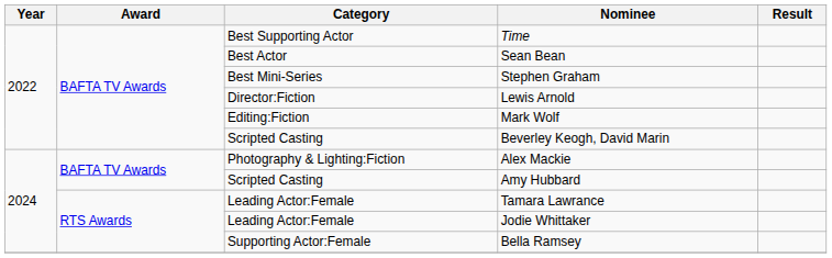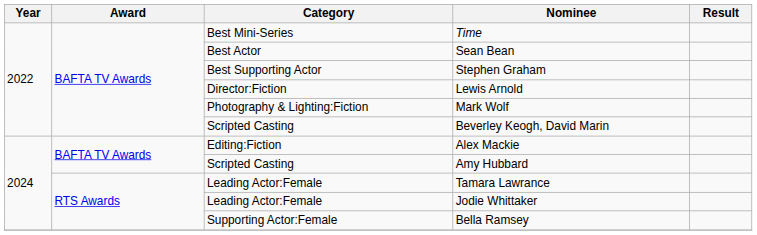Time | Category: Best Supporting Actor -> Best Mini-Series
Stephen Graham | Category: Best Mini-Series -> Best Supporting Actor
Mark Wolf | Category: Editing:Fiction -> Photography & Lighting:Fiction
Alex Mackie | Category: Photography & Lighting:Fiction -> Editing:Fiction
